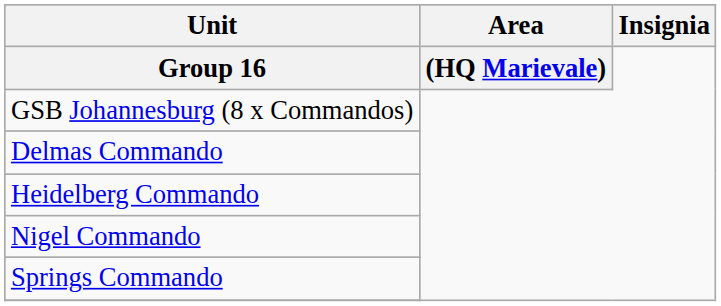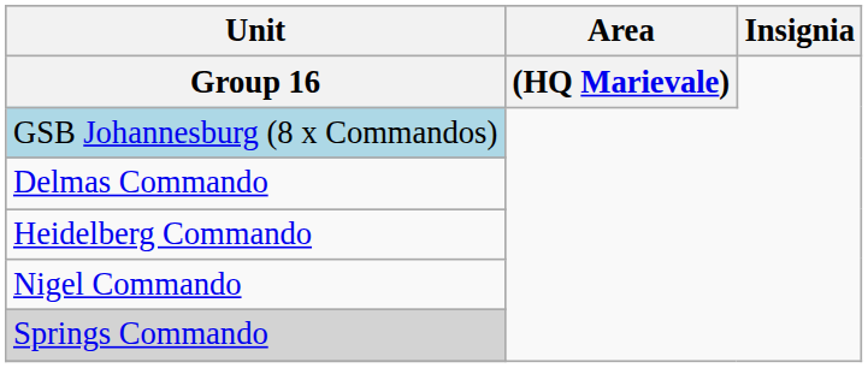GSB Johannesburg (8 x Commandos) | Unit / Group 16: no background -> lightblue background
Springs Commando | Unit / Group 16: no background -> lightgrey background
